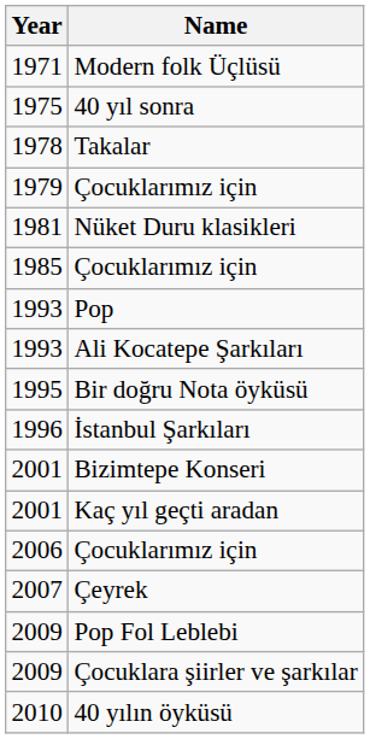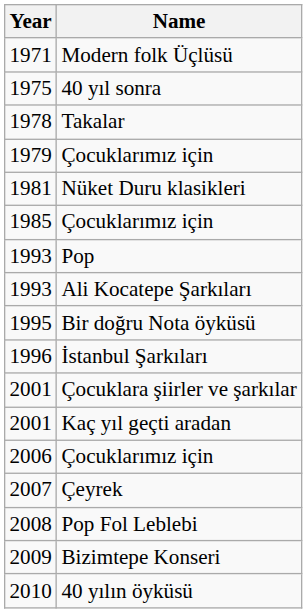row 12 | Name: Bizimtepe Konseri -> Çocuklara şiirler ve şarkılar
row 16 | Year: 2009 -> 2008
row 17 | Name: Çocuklara şiirler ve şarkılar -> Bizimtepe Konseri
